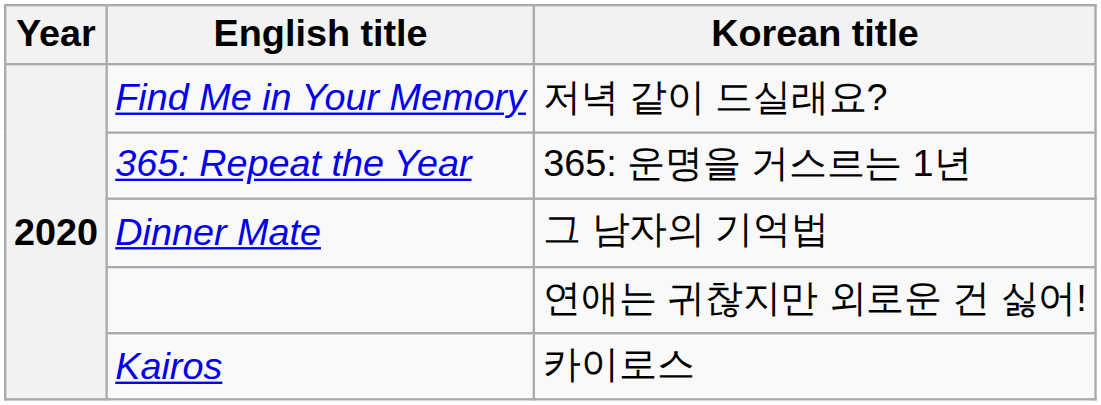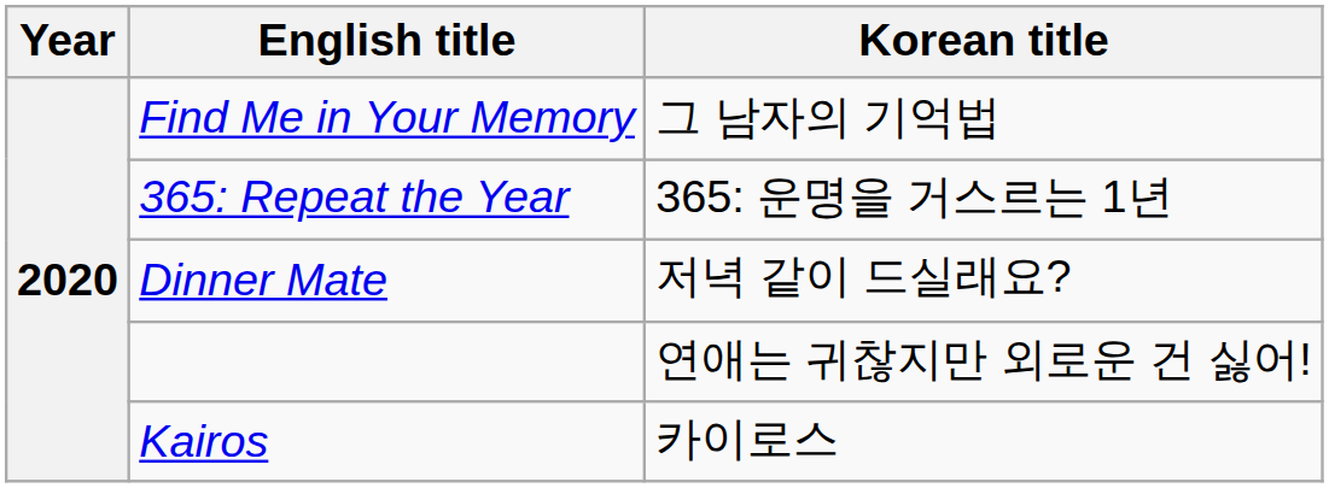Find Me in Your Memory | Korean title: 저녁 같이 드실래요? -> 그 남자의 기억법
Dinner Mate | Korean title: 그 남자의 기억법 -> 저녁 같이 드실래요?
